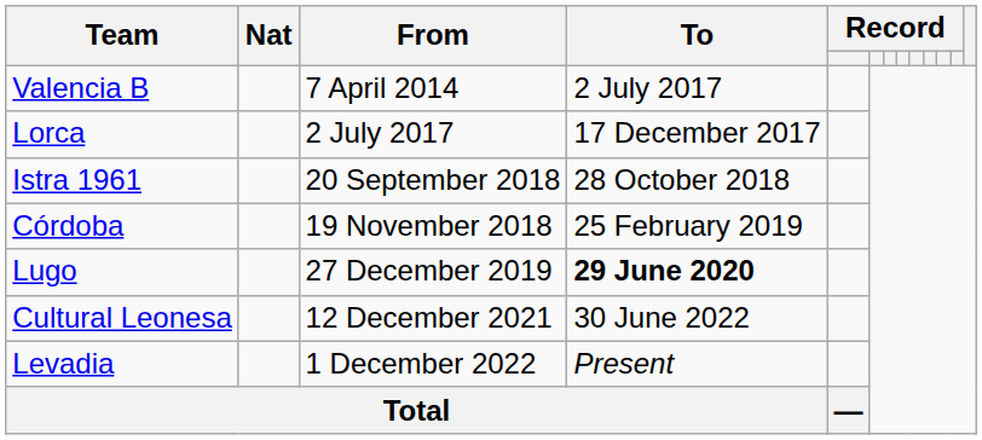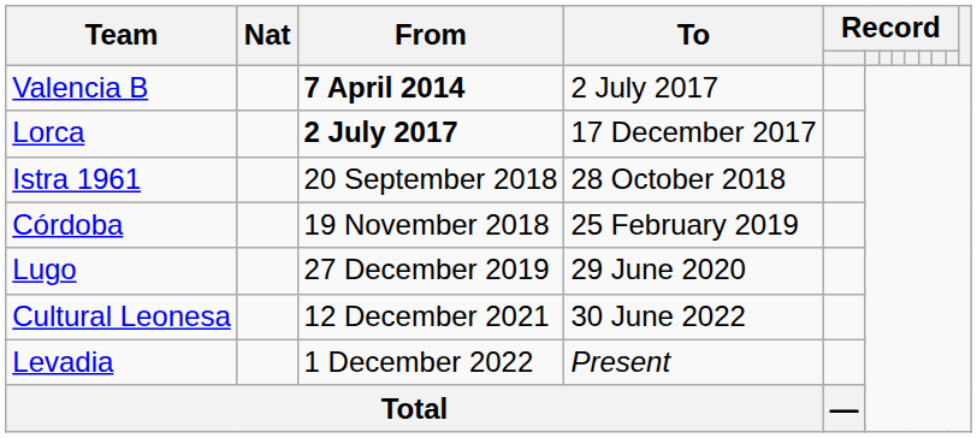Valencia B | From: normal -> bold
Lorca | From: normal -> bold
Lugo | To: bold -> normal
